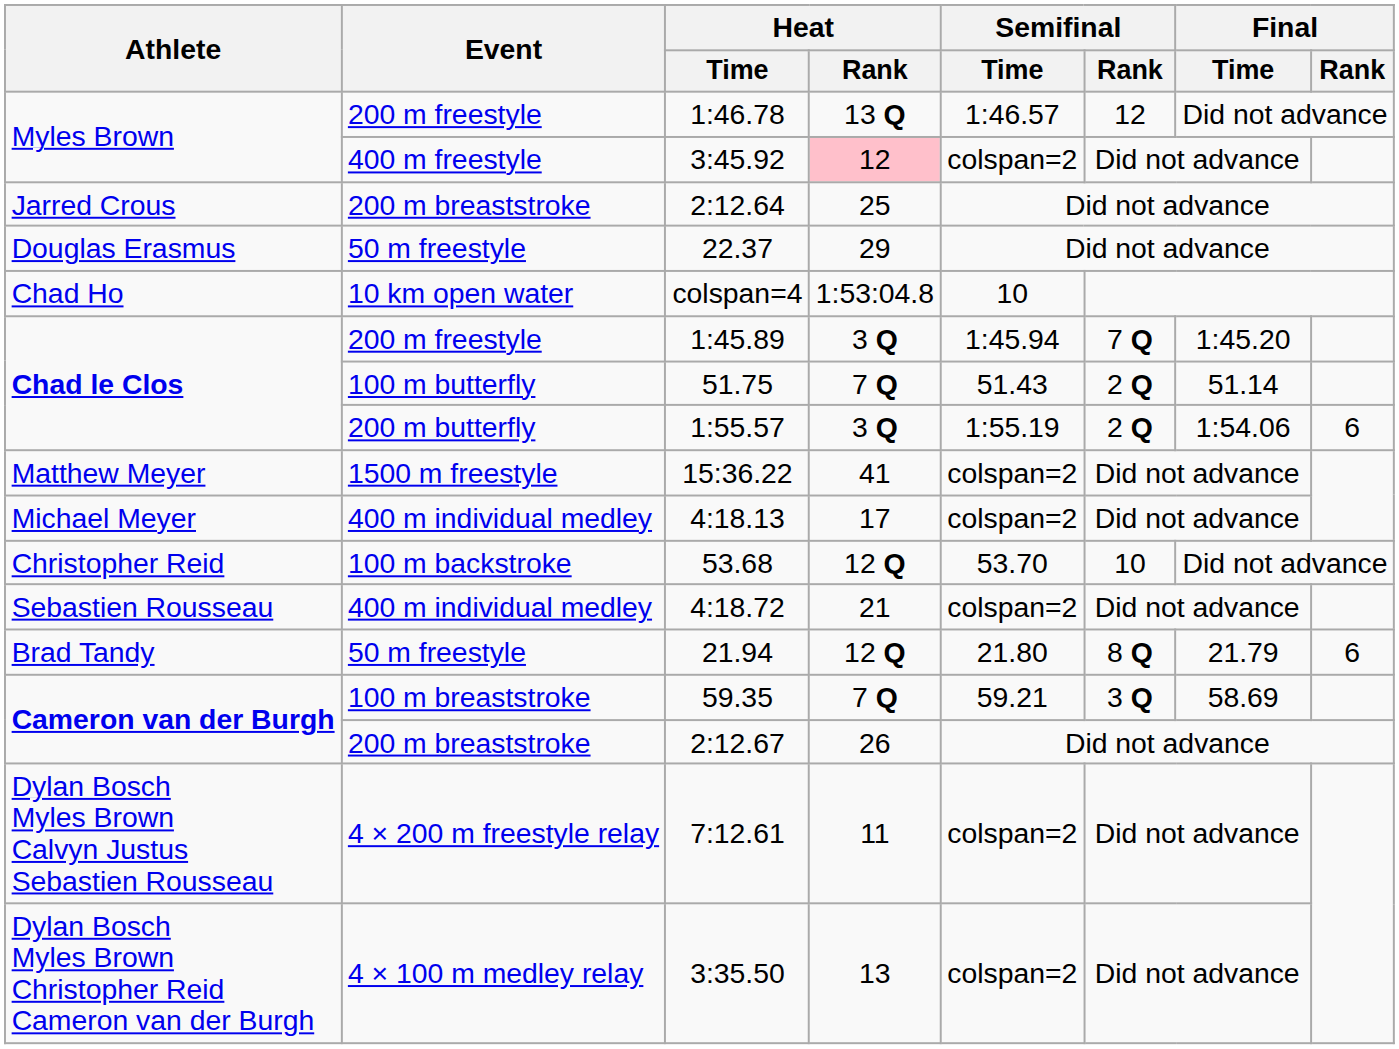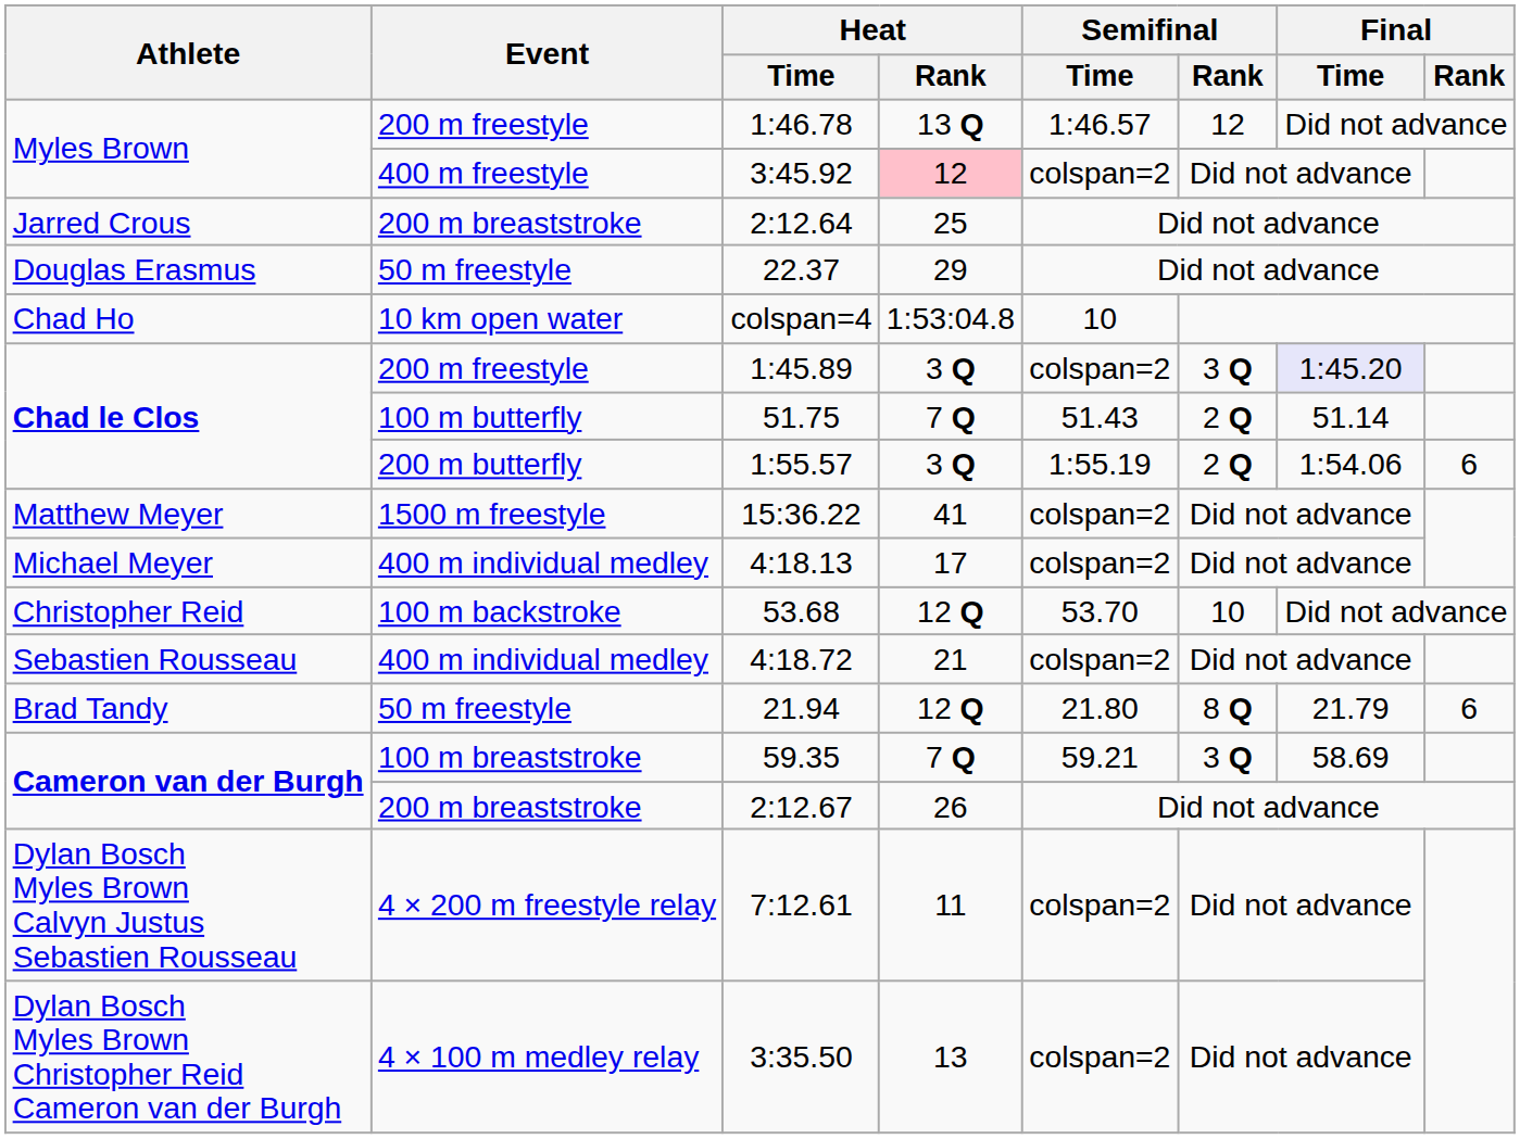1:45.89 | Semifinal / Time: 1:45.94 -> colspan=2
1:45.89 | Semifinal / Rank: 7 Q -> 3 Q
1:45.89 | Final / Time: no background -> lavender background
